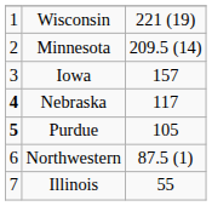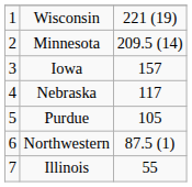Nebraska | column 1: bold -> normal
Purdue | column 1: bold -> normal
